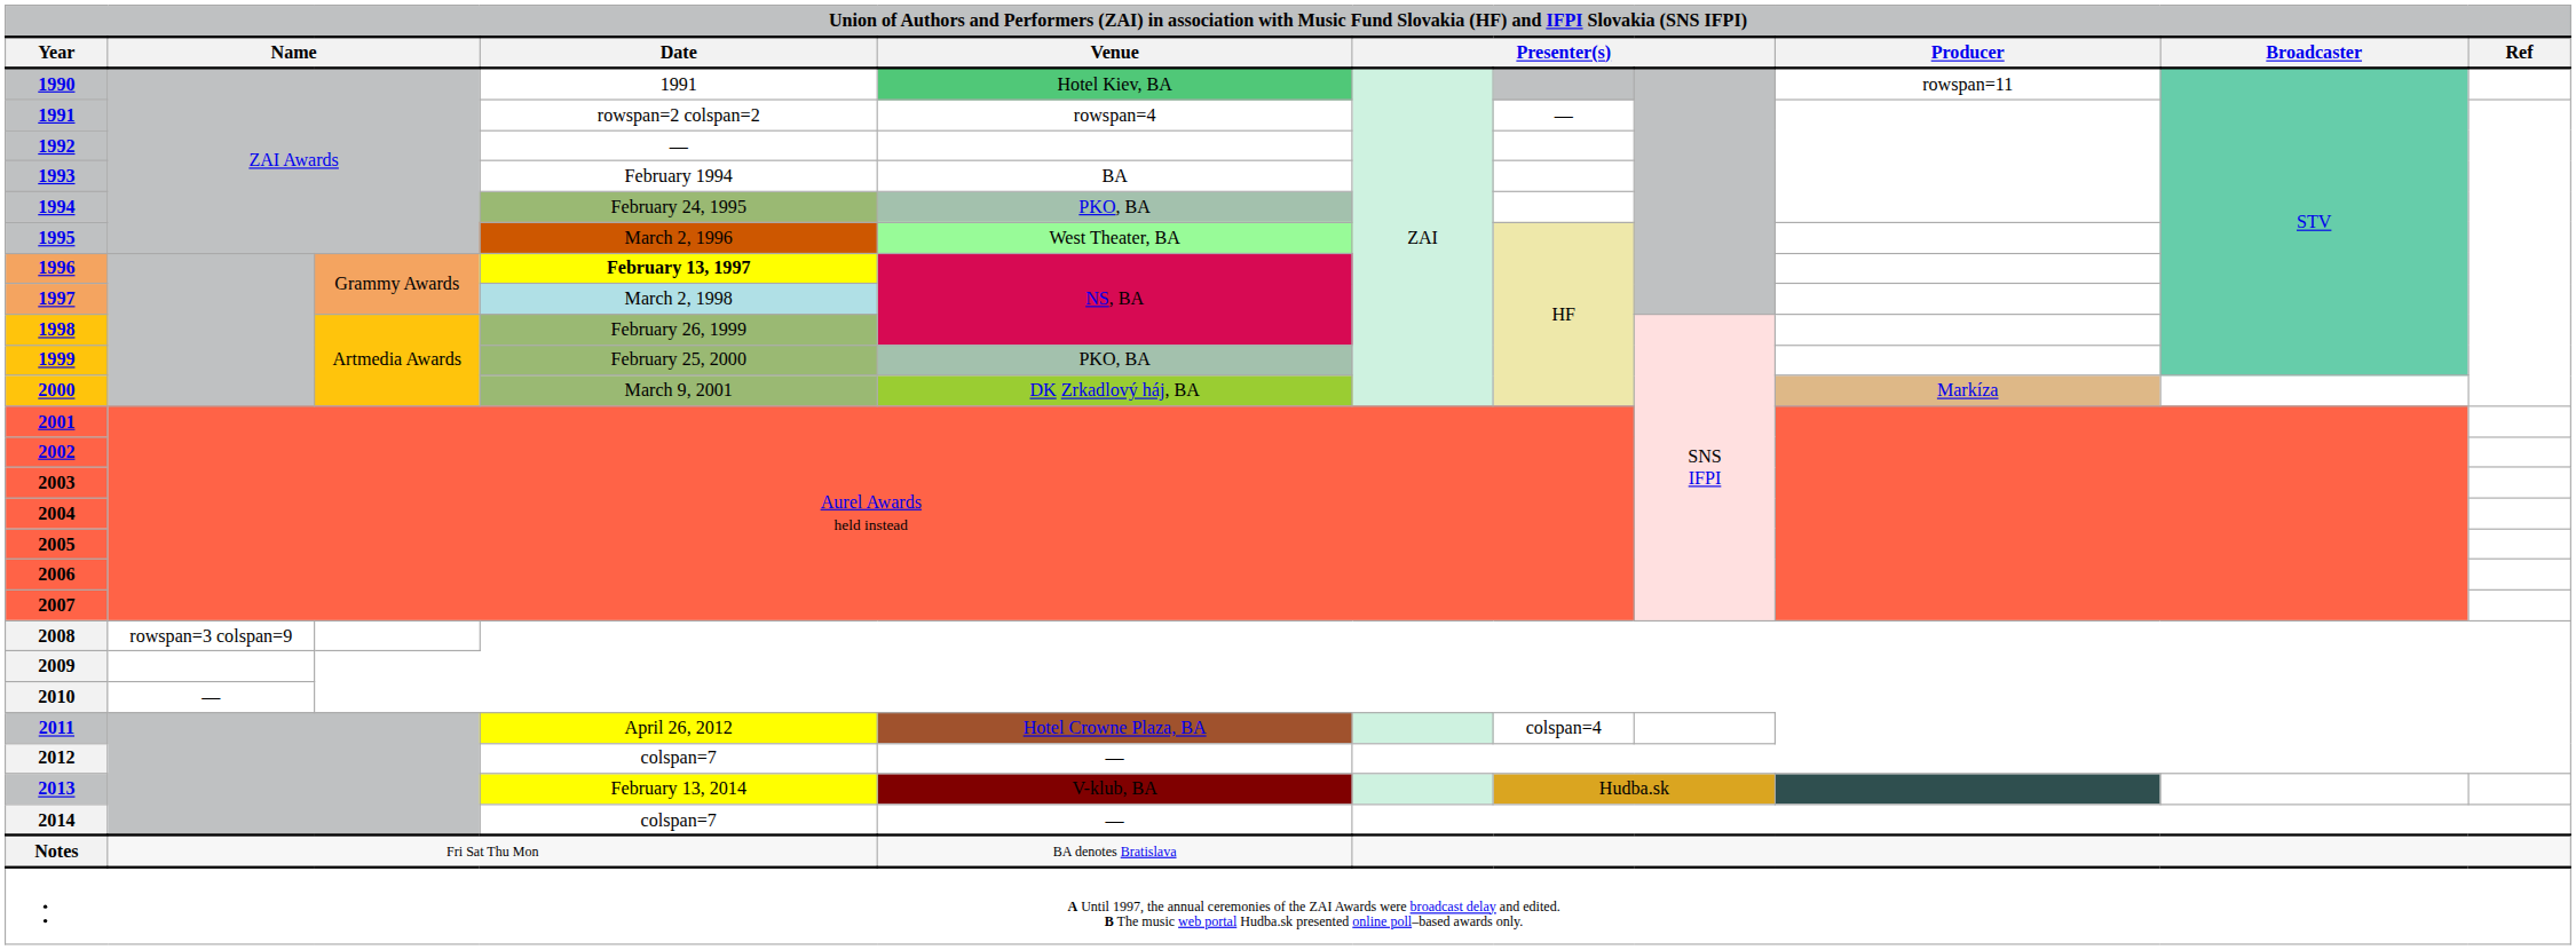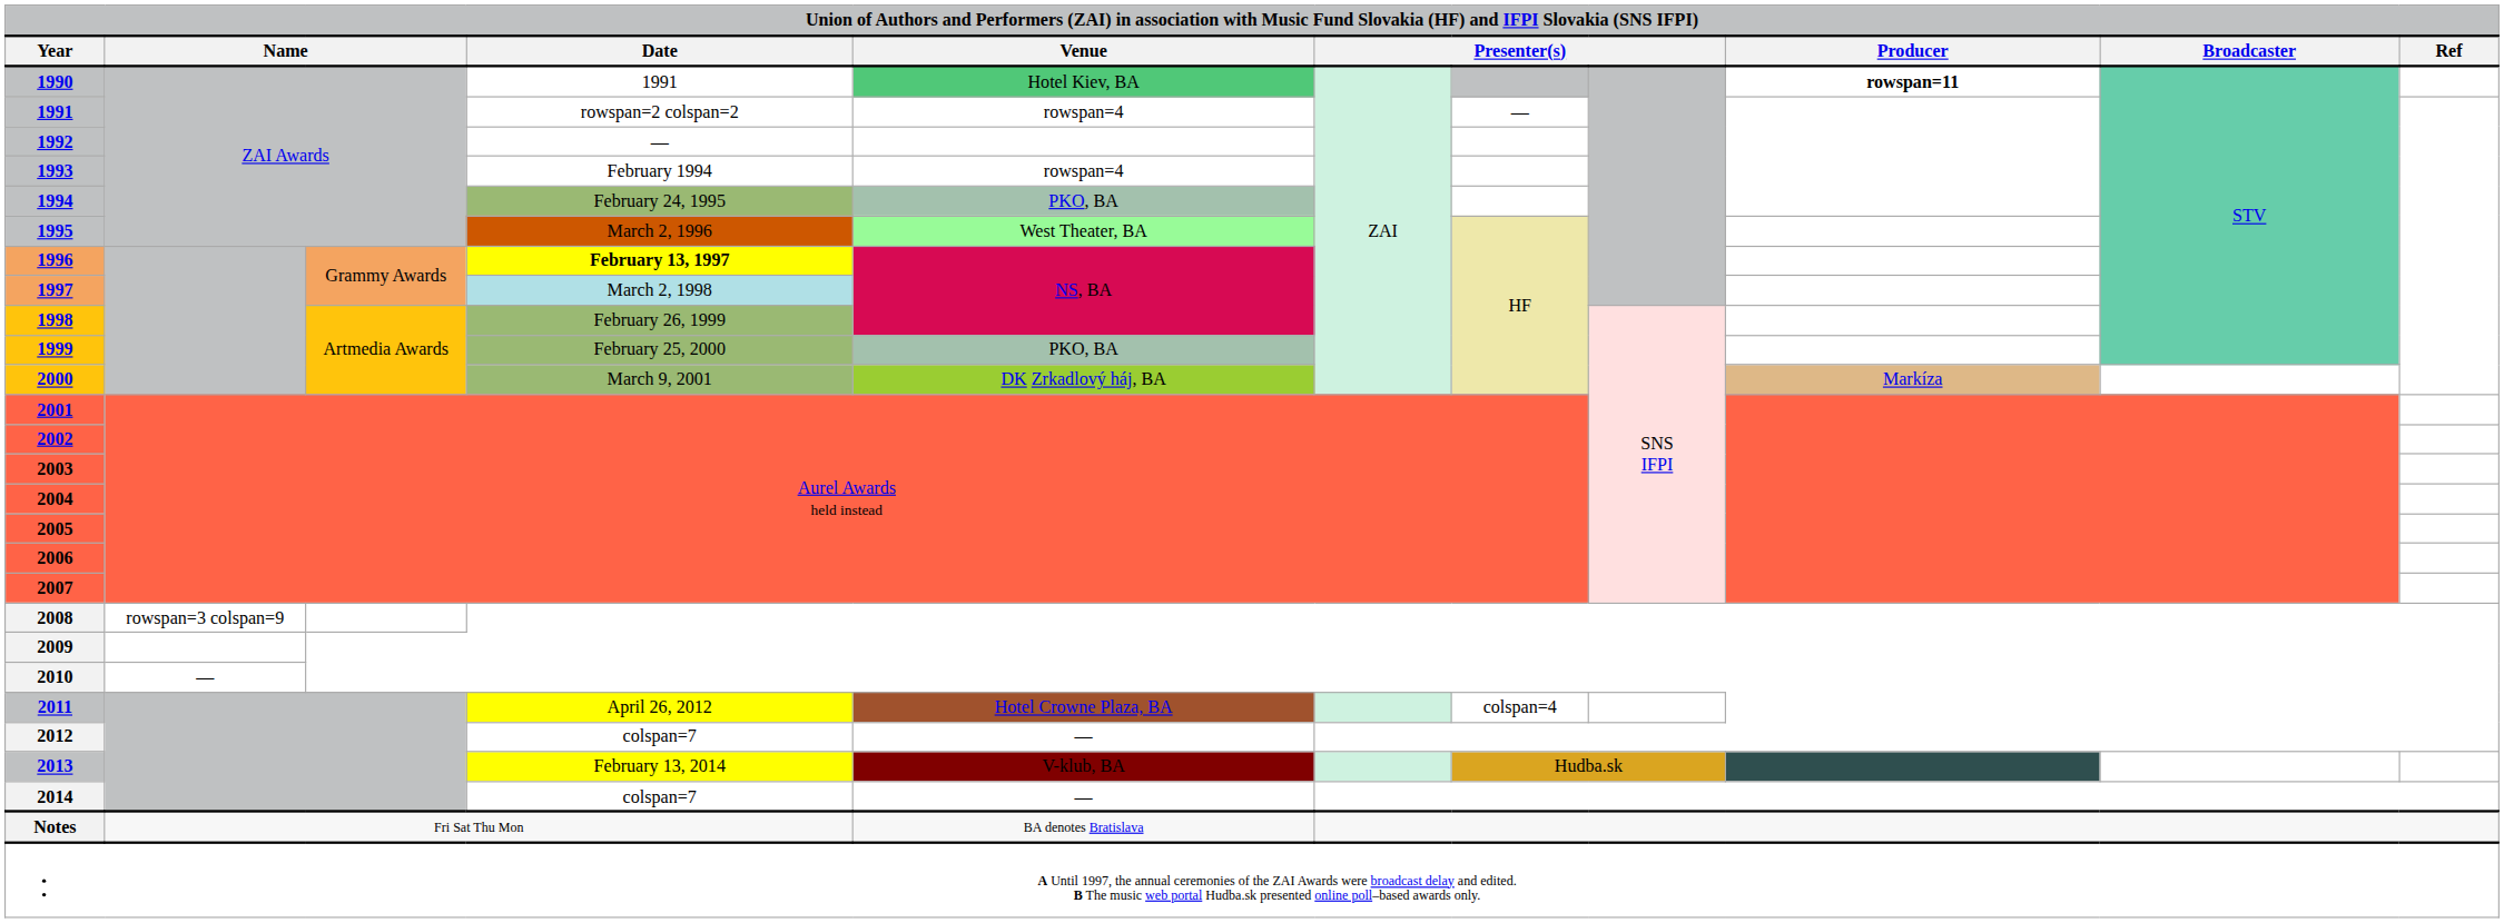1990 | Producer: normal -> bold
1993 | Venue: BA -> rowspan=4
